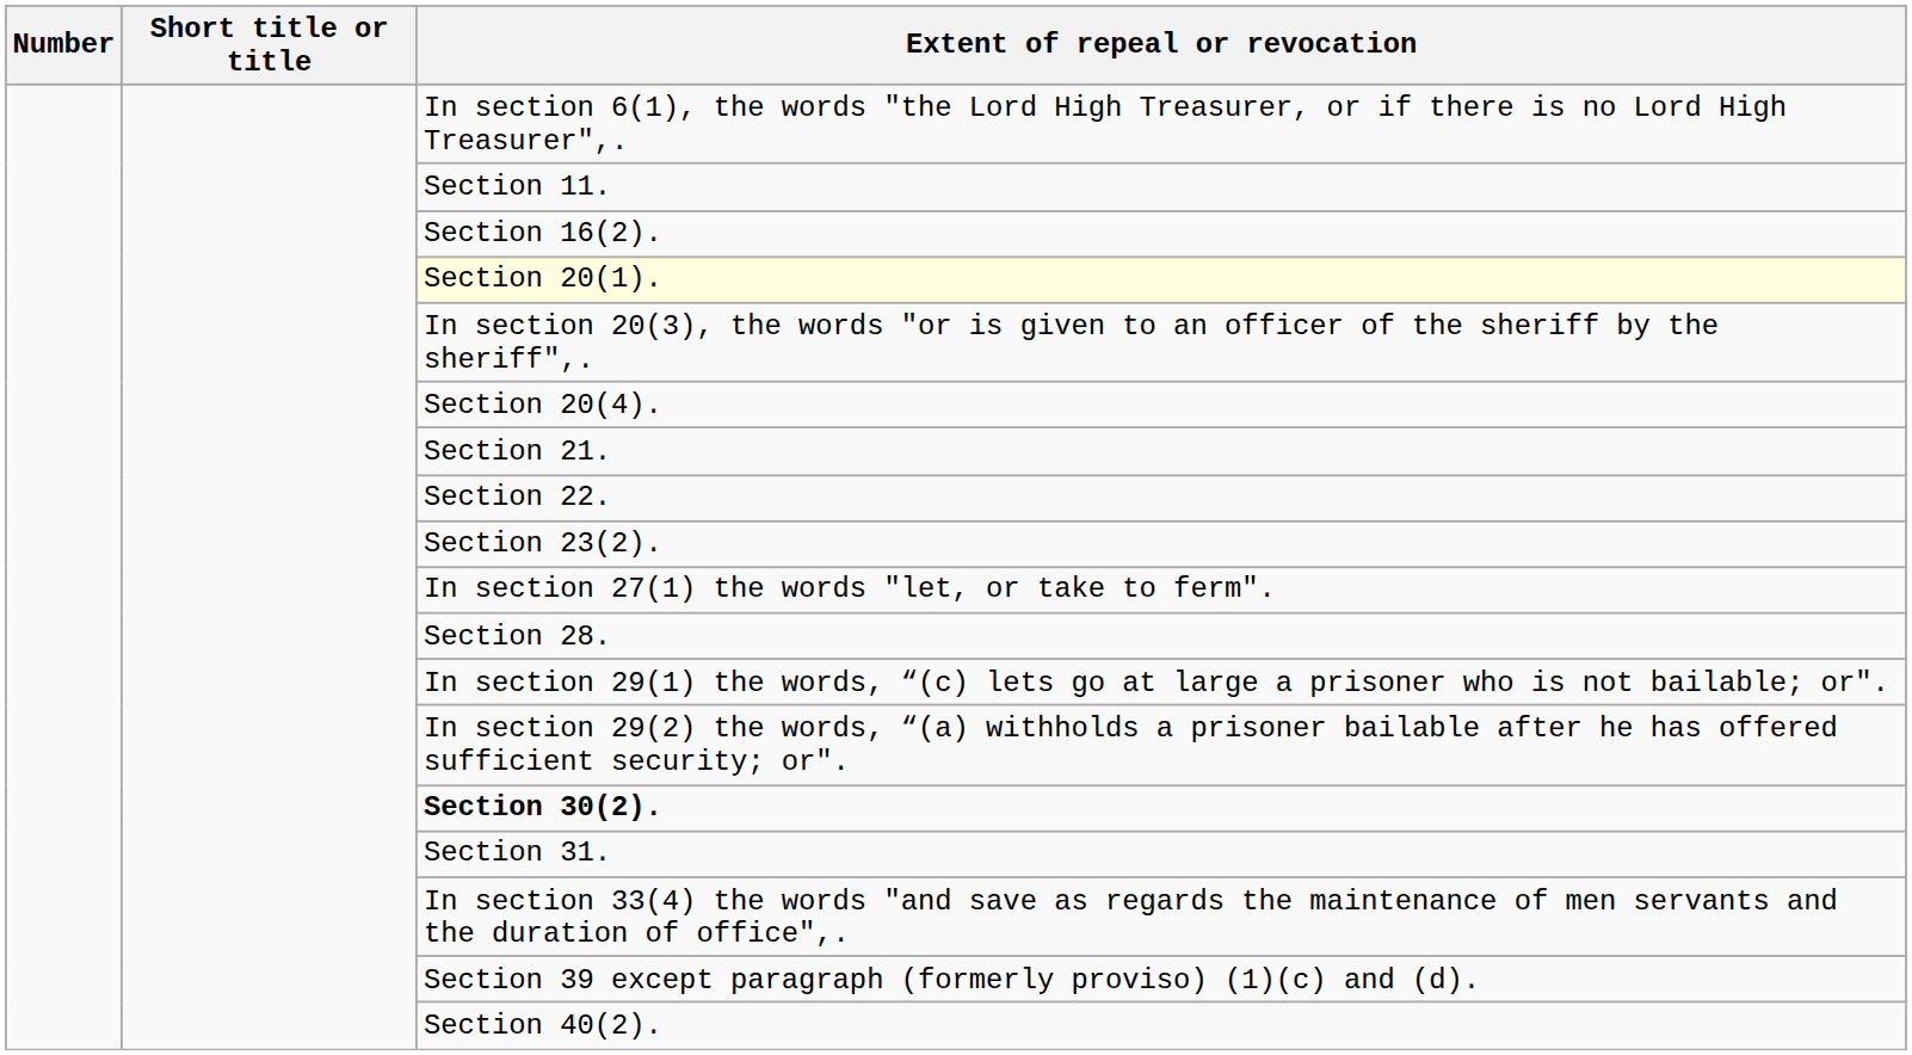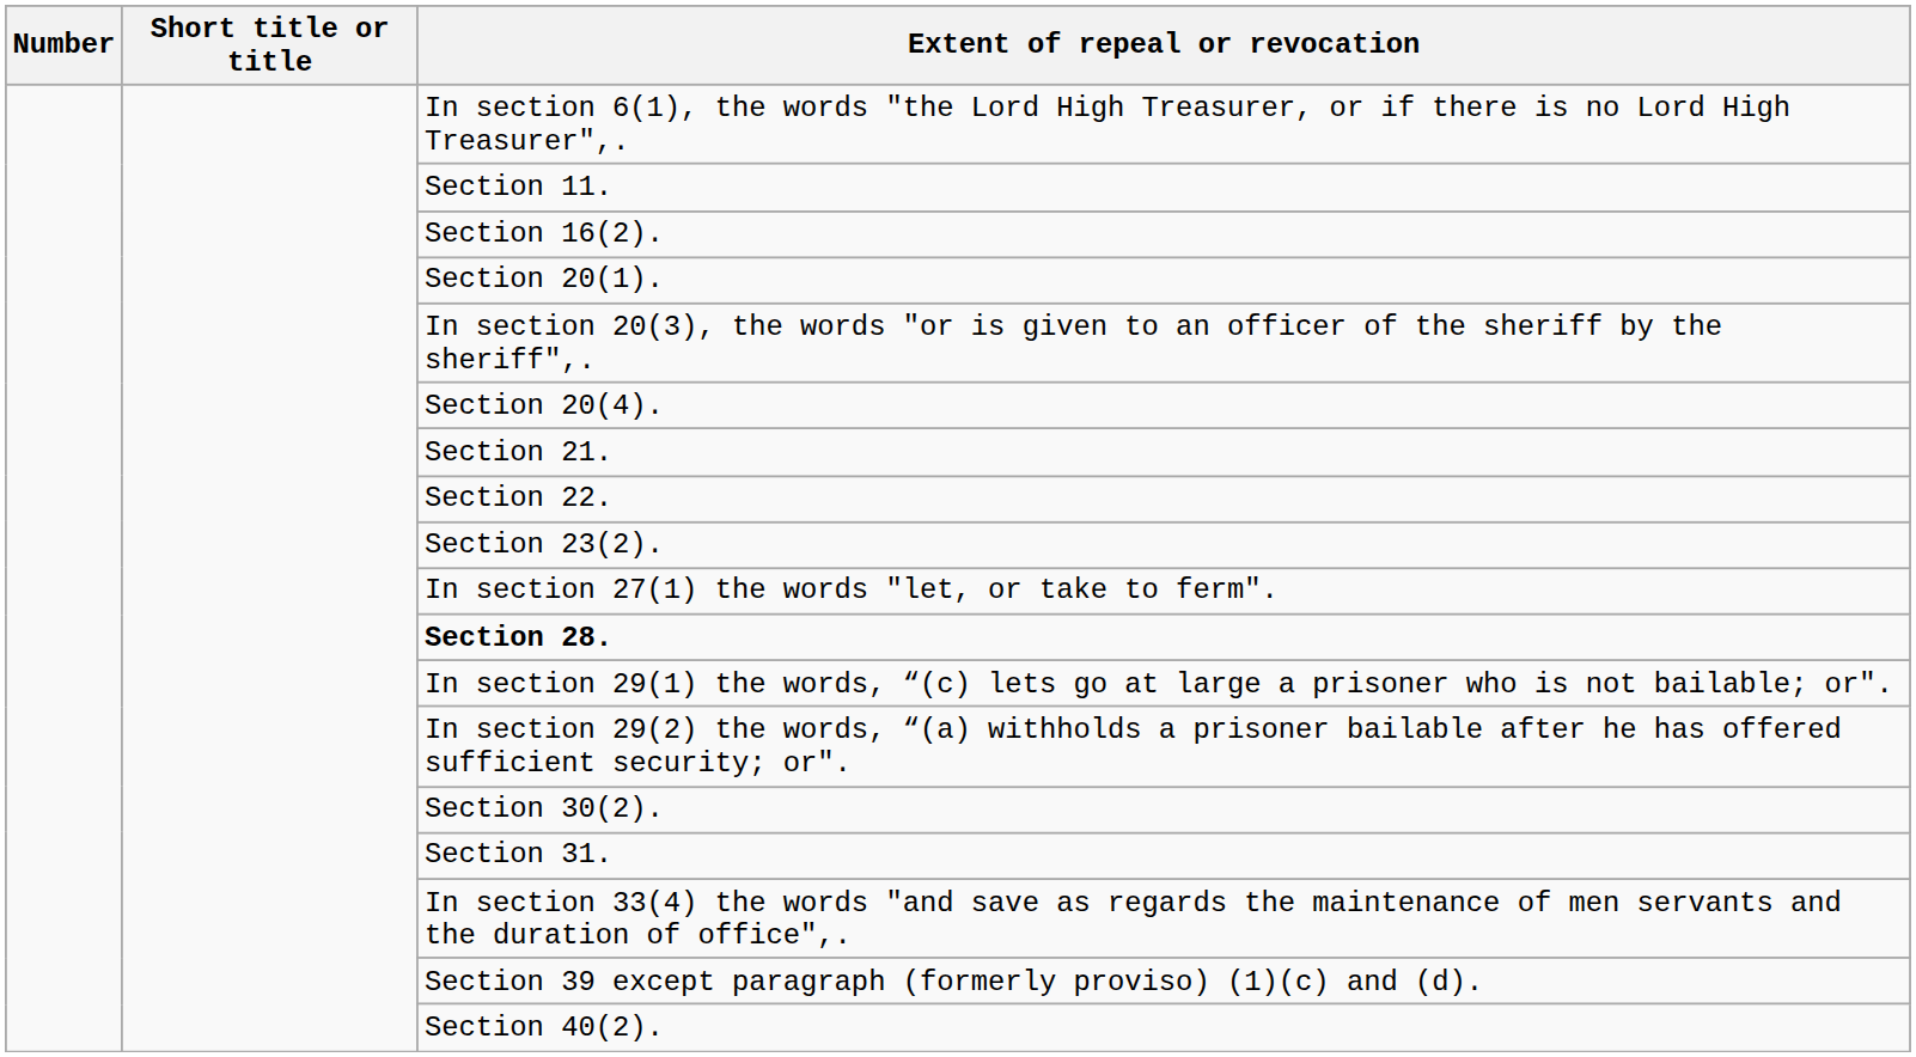Section 20(1). | Extent of repeal or revocation: lightyellow background -> no background
Section 28. | Extent of repeal or revocation: normal -> bold
Section 30(2). | Extent of repeal or revocation: bold -> normal
